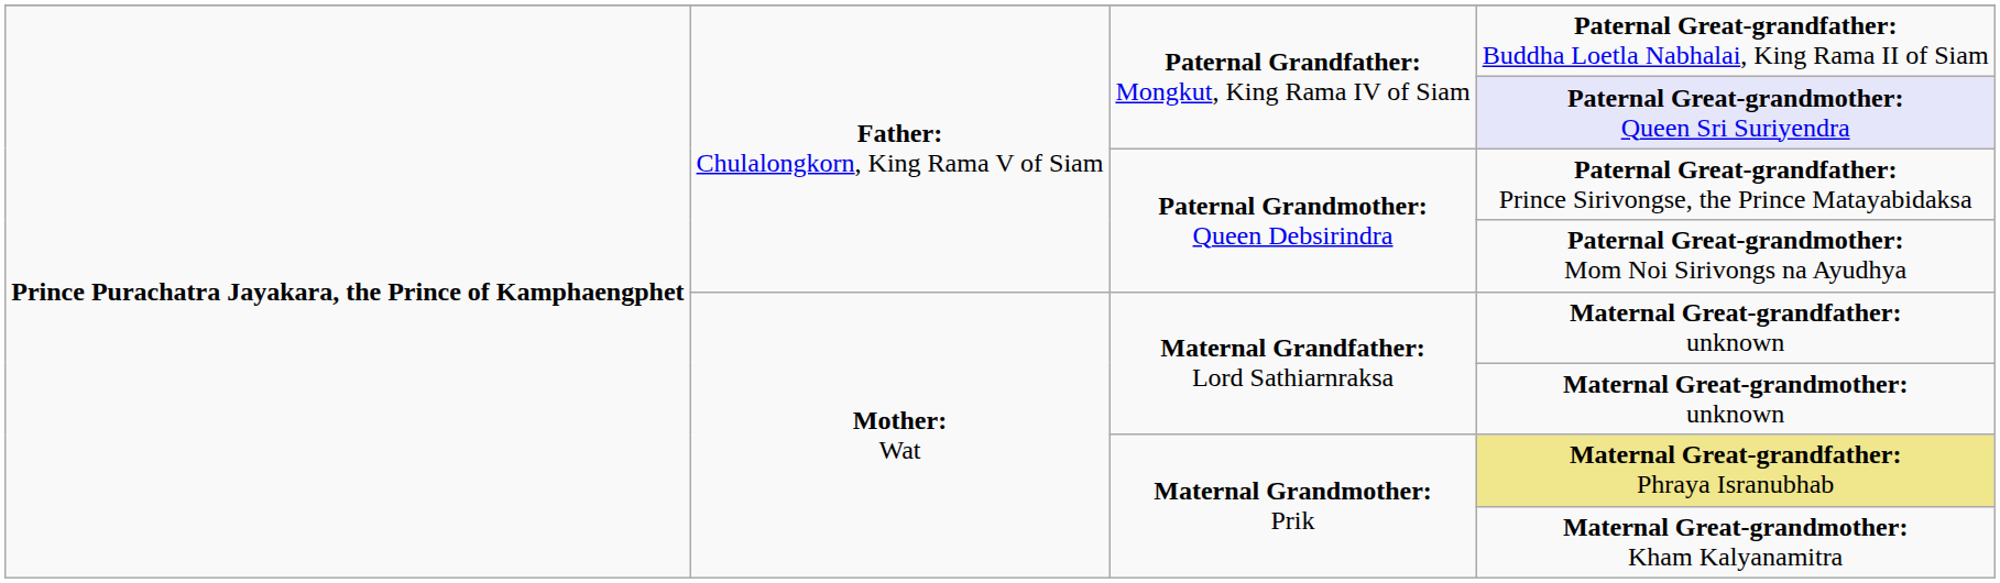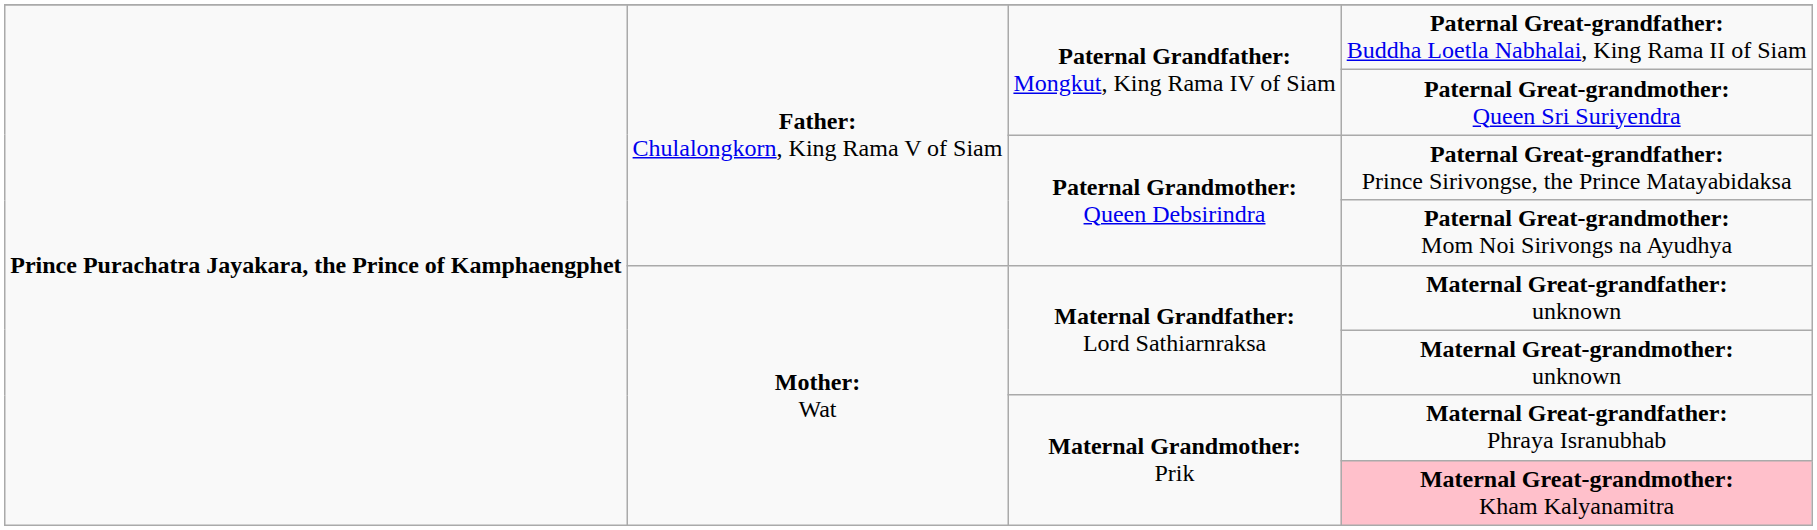Paternal Great-grandmother: Queen Sri Suriyendra | column 4: lavender background -> no background
Maternal Great-grandfather: Phraya Isranubhab | column 4: khaki background -> no background
Maternal Great-grandmother: Kham Kalyanamitra | column 4: no background -> pink background
